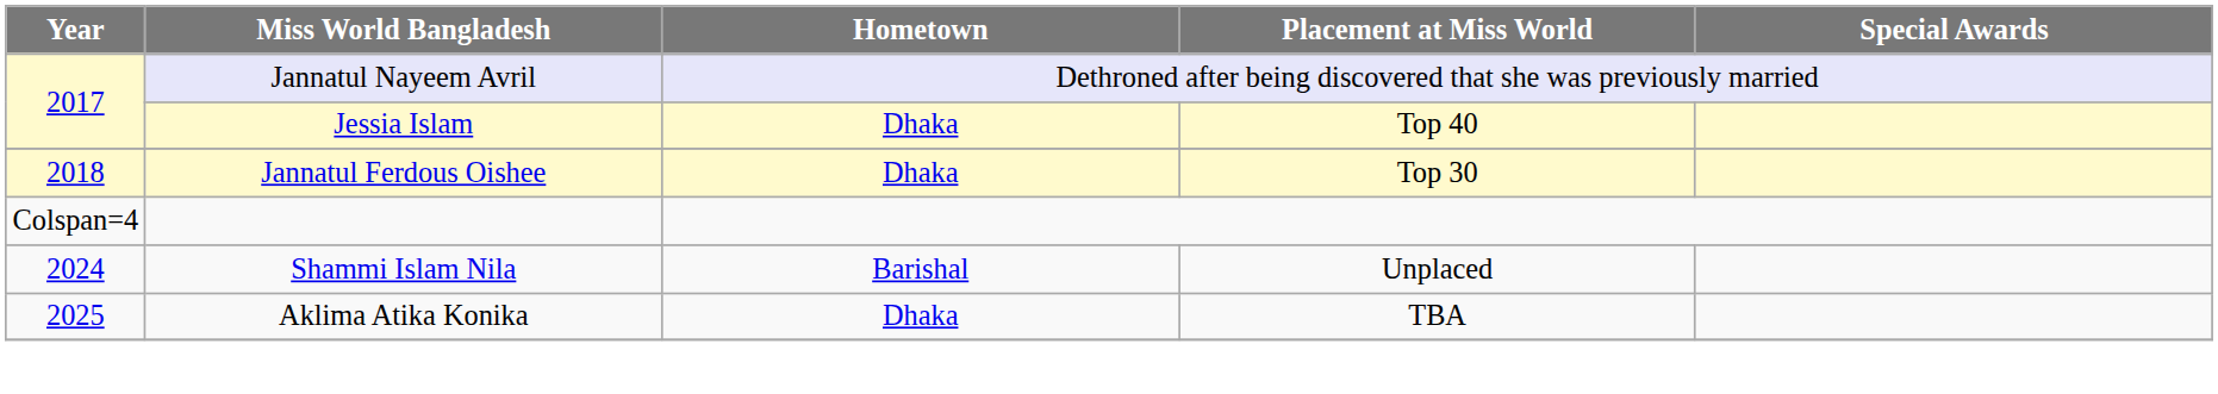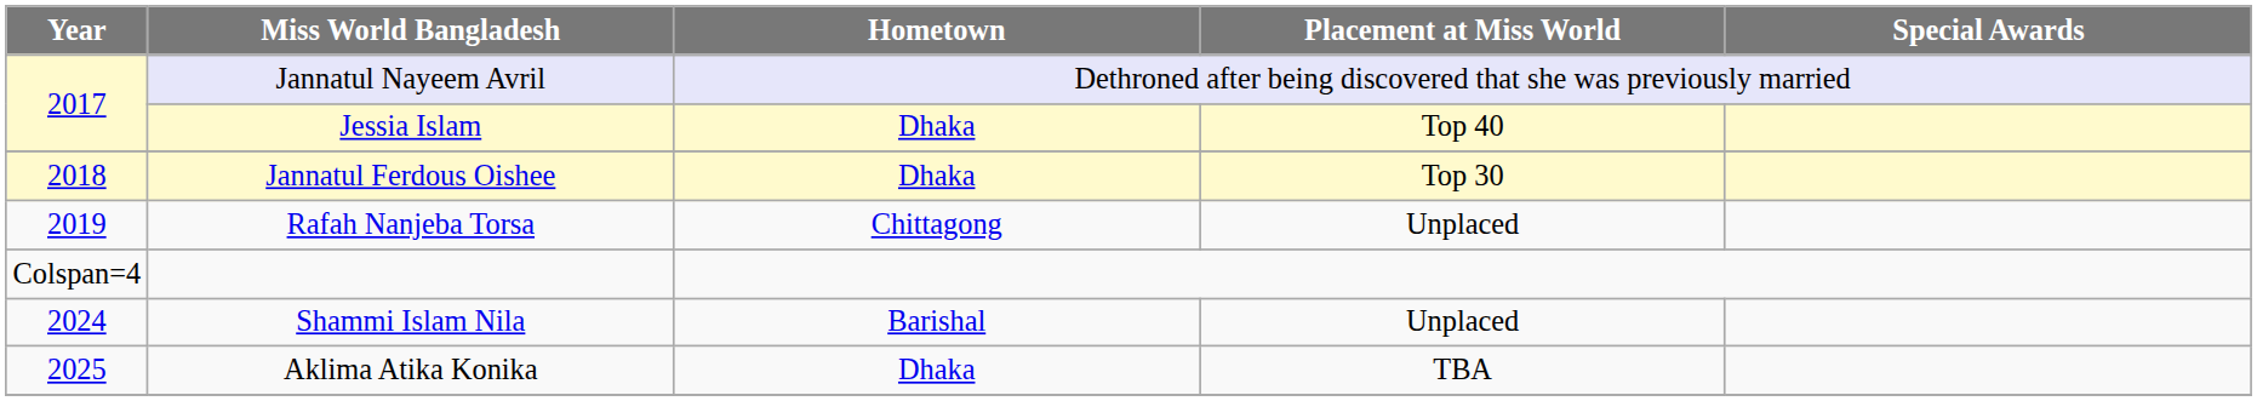+ row: 2019 | Rafah Nanjeba Torsa | Chittagong | Unplaced
